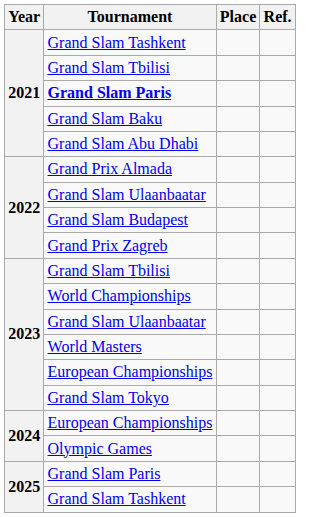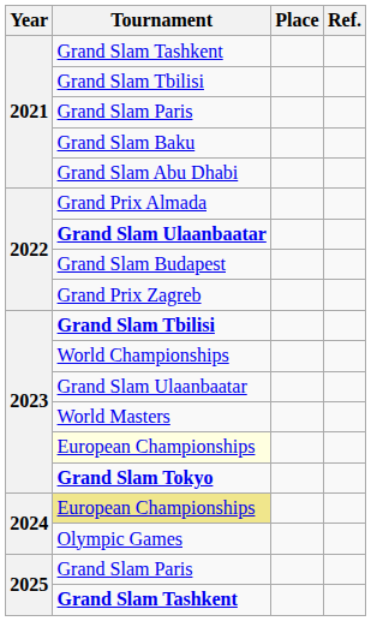2021 / Grand Slam Paris | Tournament: bold -> normal
2022 / Grand Slam Ulaanbaatar | Tournament: normal -> bold
2023 / Grand Slam Tbilisi | Tournament: normal -> bold
2023 / European Championships | Tournament: no background -> lightyellow background
Grand Slam Tokyo | Tournament: normal -> bold
2024 / European Championships | Tournament: no background -> khaki background
2025 / Grand Slam Tashkent | Tournament: normal -> bold
